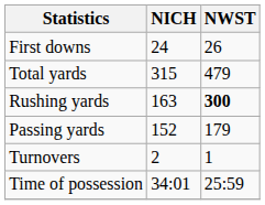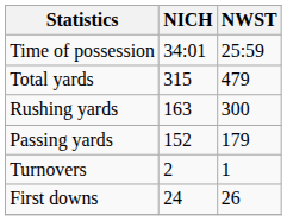rows swapped: First downs <-> Time of possession
Rushing yards | NWST: bold -> normal
